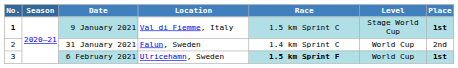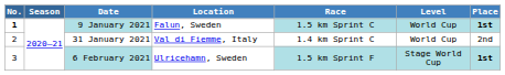9 January 2021 | Location: Val di Fiemme, Italy -> Falun, Sweden
9 January 2021 | Level: Stage World Cup -> World Cup
31 January 2021 | Location: Falun, Sweden -> Val di Fiemme, Italy
6 February 2021 | Race: bold -> normal
6 February 2021 | Level: World Cup -> Stage World Cup
